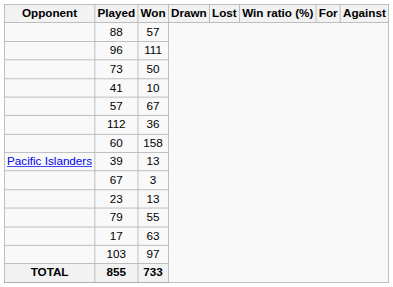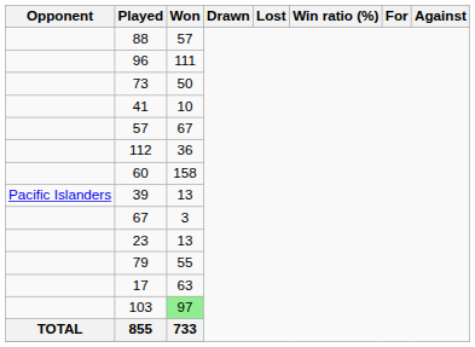103 | Won: no background -> lightgreen background
